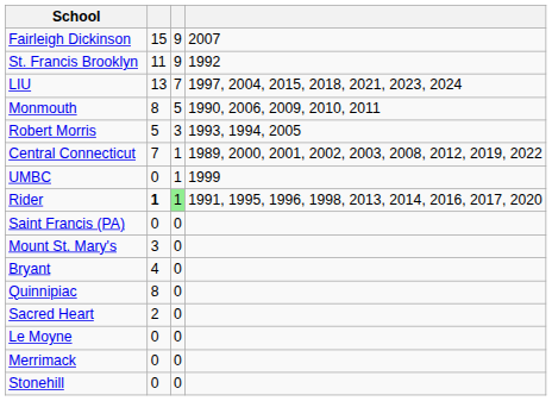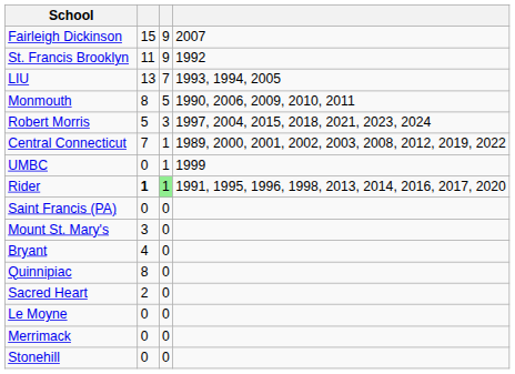LIU | column 4: 1997, 2004, 2015, 2018, 2021, 2023, 2024 -> 1993, 1994, 2005
Robert Morris | column 4: 1993, 1994, 2005 -> 1997, 2004, 2015, 2018, 2021, 2023, 2024
